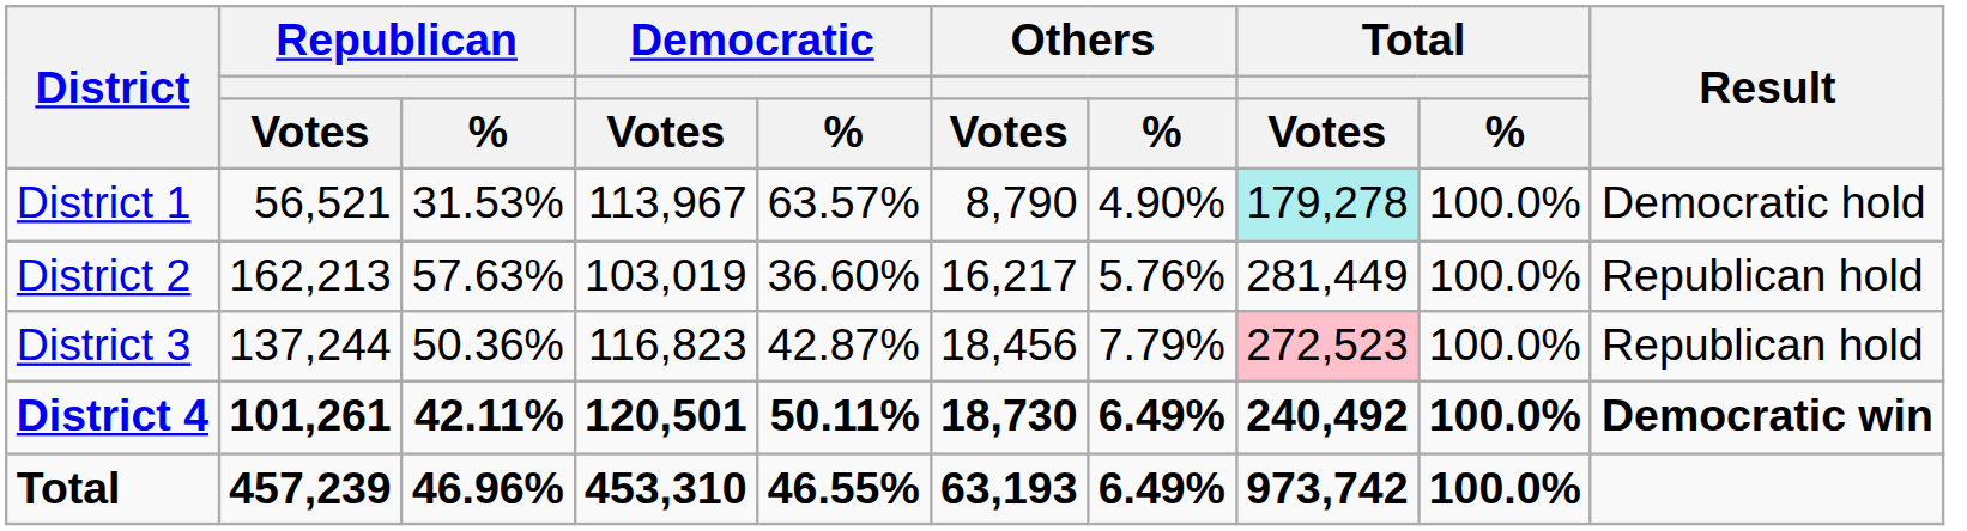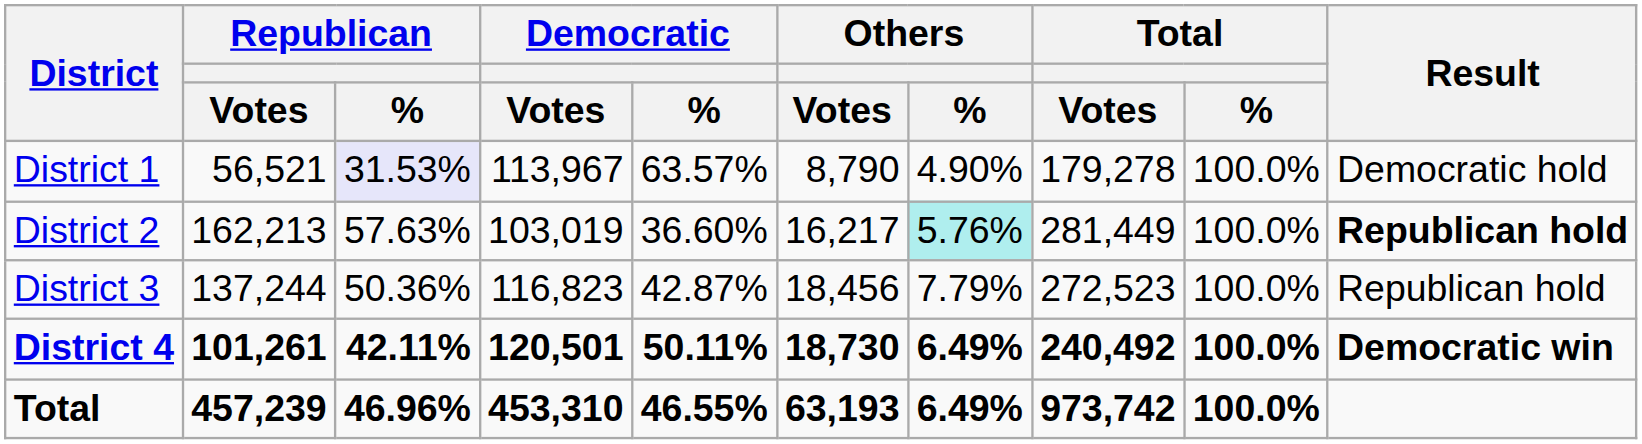District 1 | Republican / %: no background -> lavender background
District 1 | Total / Votes: paleturquoise background -> no background
District 2 | Others / %: no background -> paleturquoise background
District 2 | Result: normal -> bold
District 3 | Total / Votes: pink background -> no background
